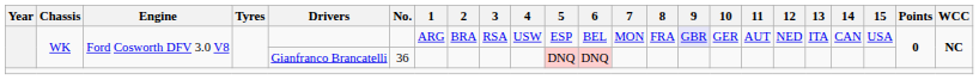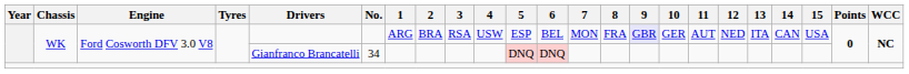row 3 | No.: 36 -> 34
